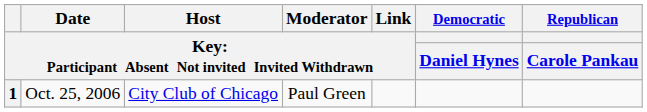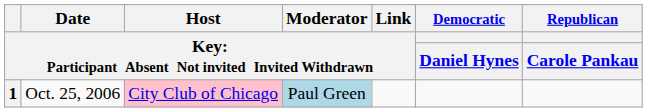1 | column 3: no background -> pink background
1 | column 4: no background -> lightblue background
